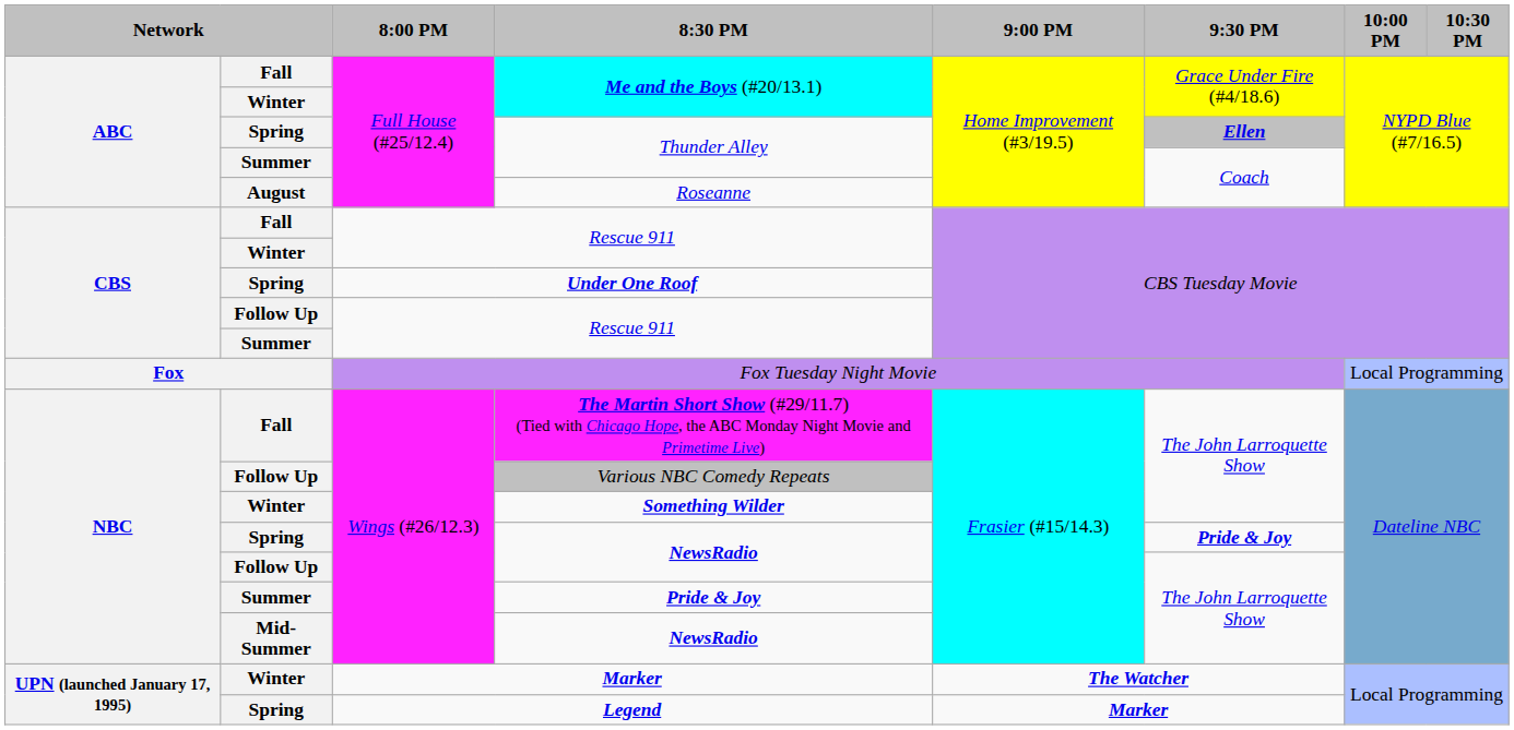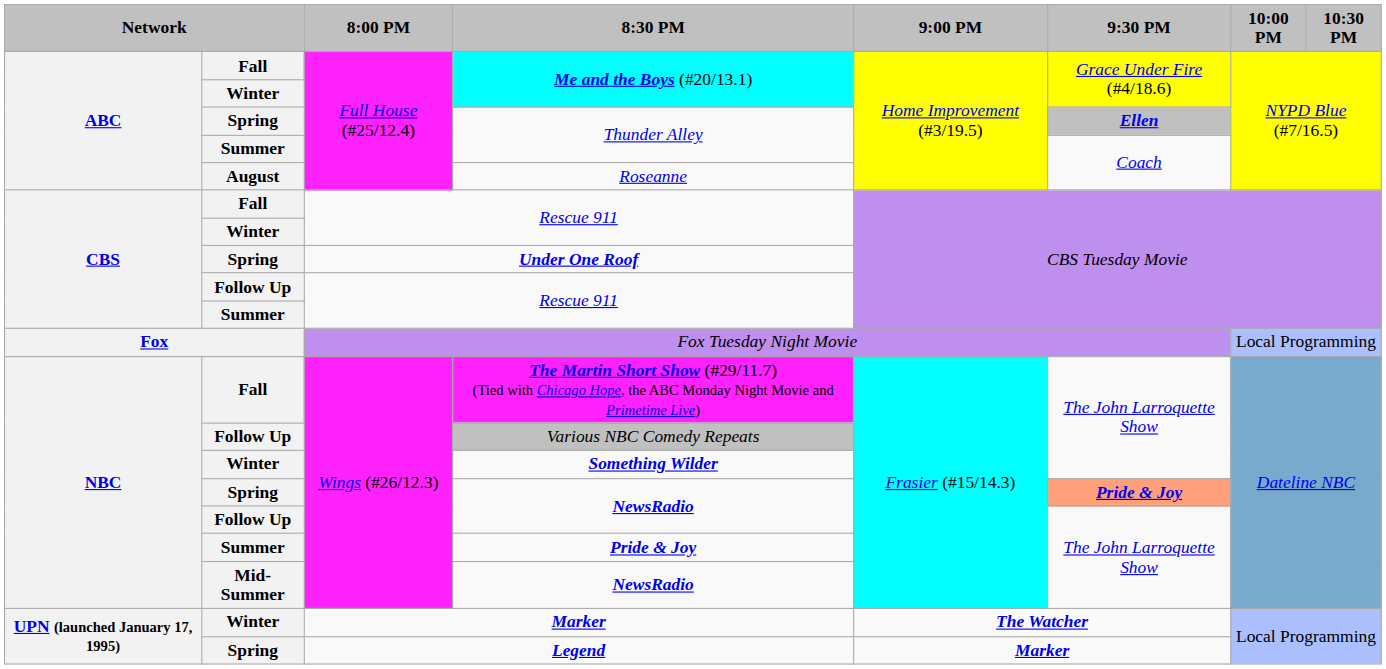Spring / NewsRadio | 9:30 PM: no background -> lightsalmon background
